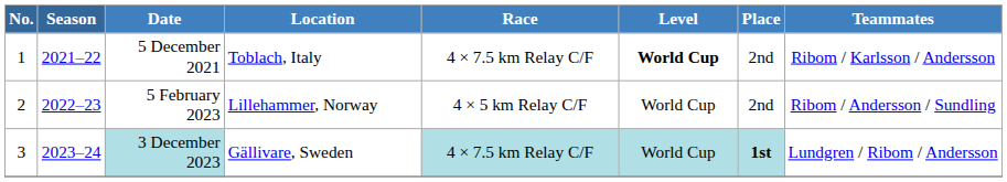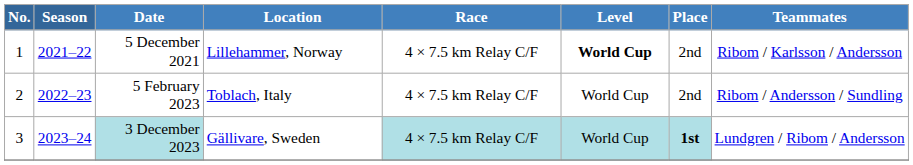5 December 2021 | Location: Toblach, Italy -> Lillehammer, Norway
5 February 2023 | Location: Lillehammer, Norway -> Toblach, Italy
5 February 2023 | Race: 4 × 5 km Relay C/F -> 4 × 7.5 km Relay C/F
